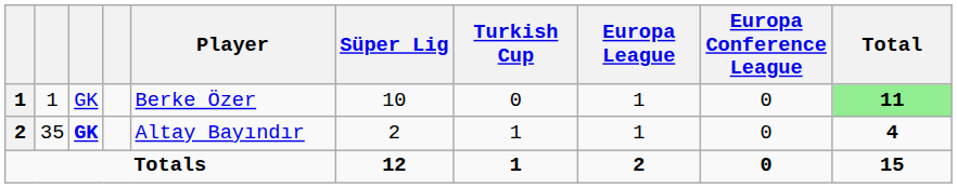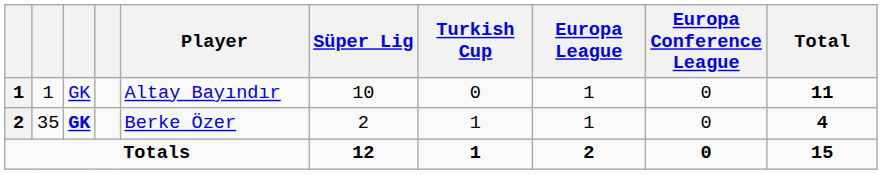row 2 | Player: Berke Özer -> Altay Bayındır
row 2 | Total: lightgreen background -> no background
row 3 | Player: Altay Bayındır -> Berke Özer
